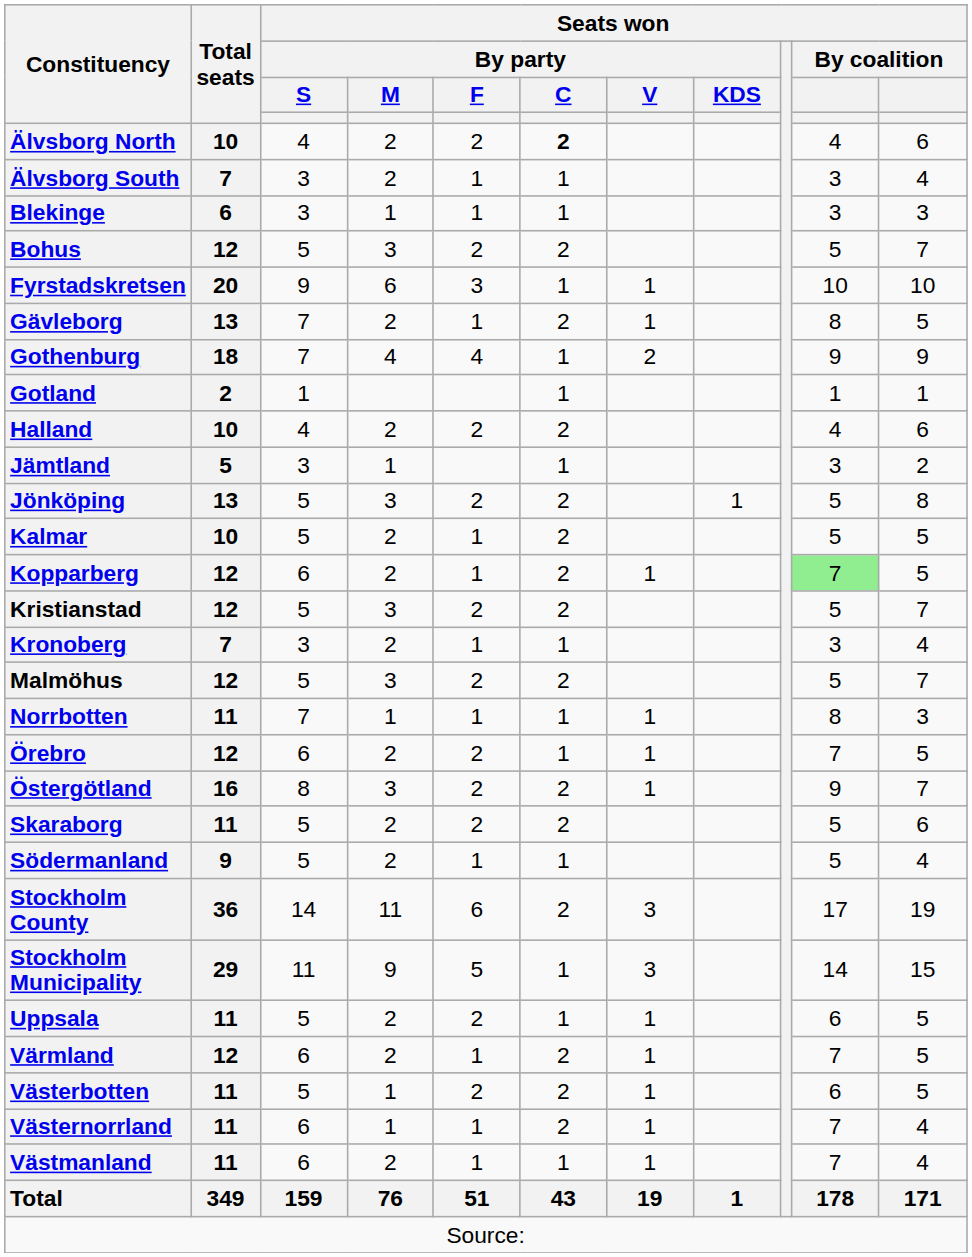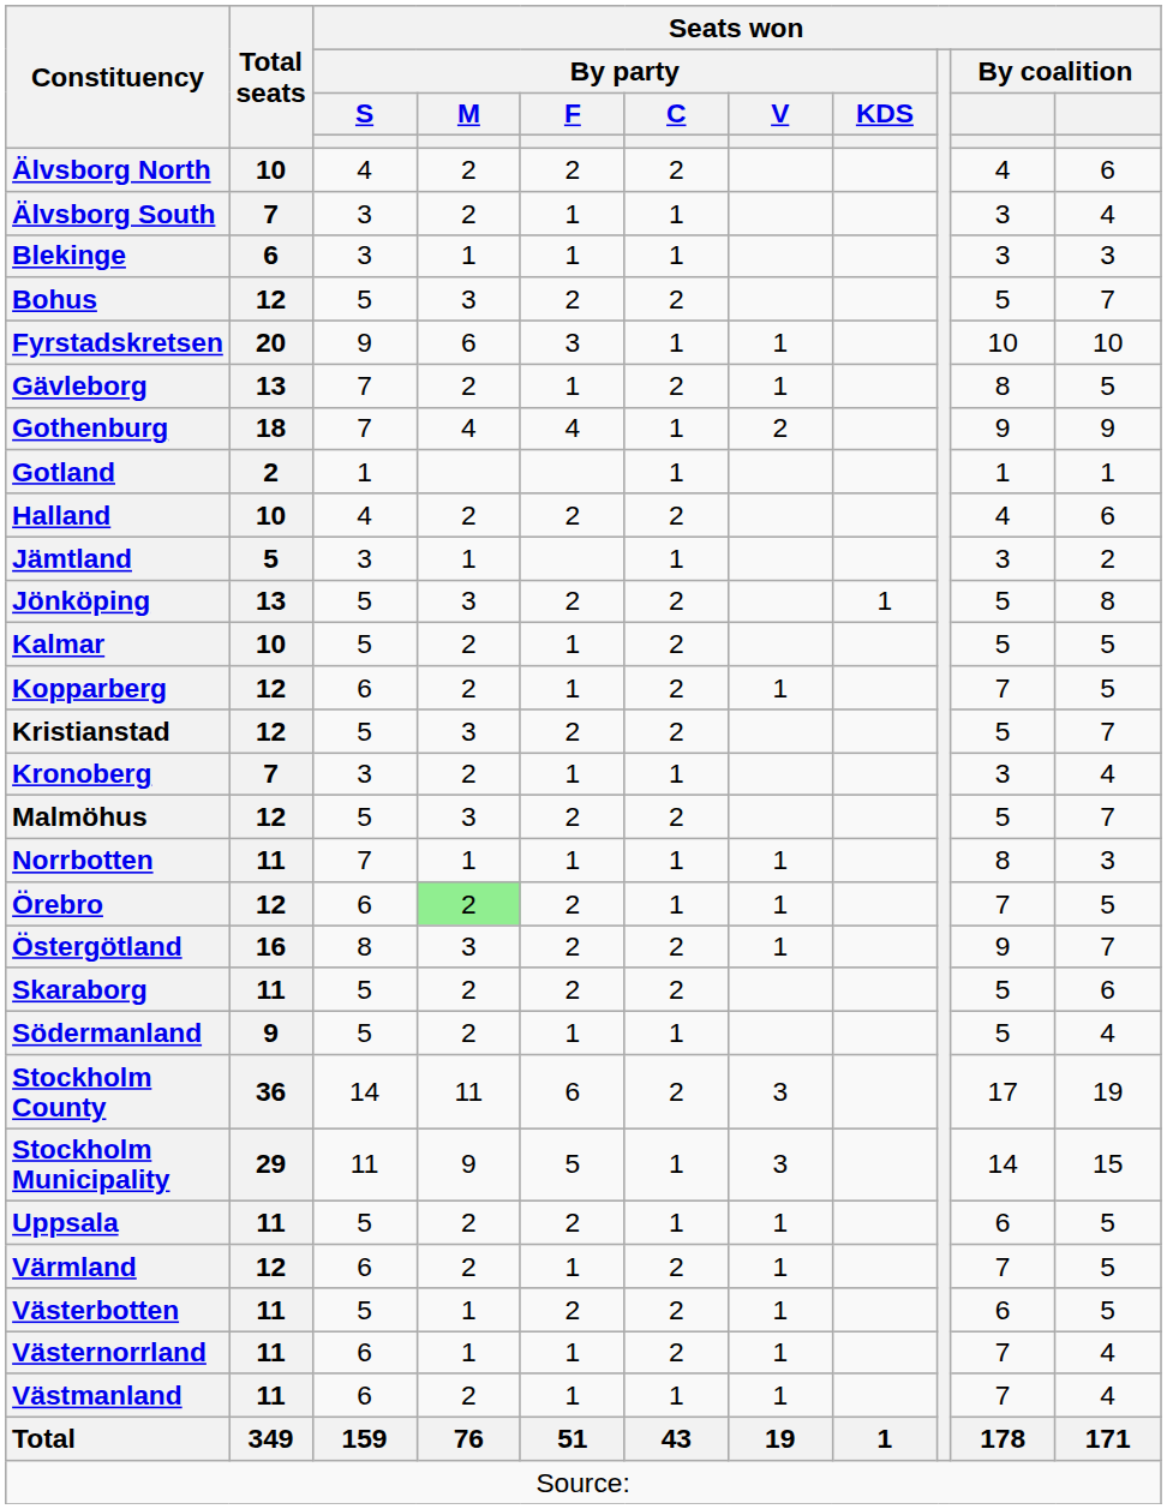Älvsborg North | Seats won / By party / C: bold -> normal
Kopparberg | column 10: lightgreen background -> no background
Örebro | Seats won / By party / M: no background -> lightgreen background
